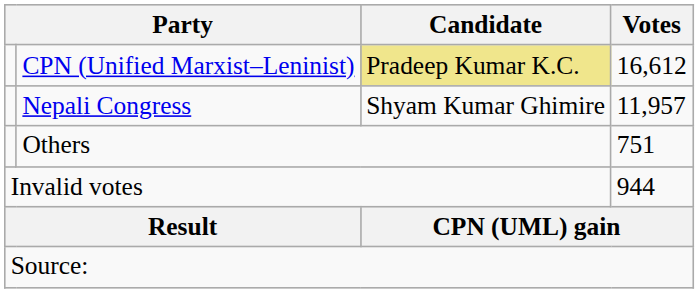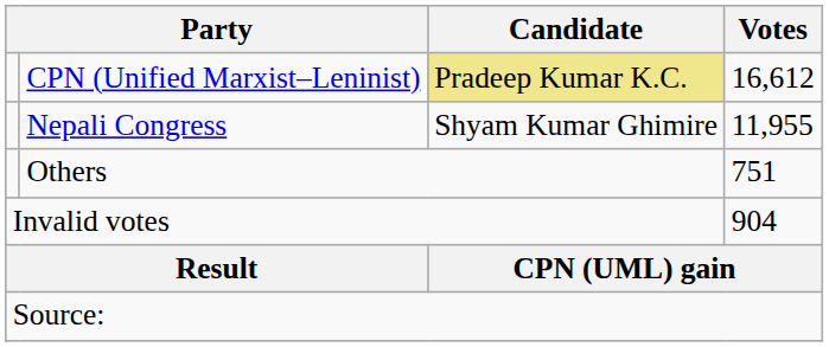Nepali Congress | Votes: 11,957 -> 11,955
Invalid votes | Votes: 944 -> 904
